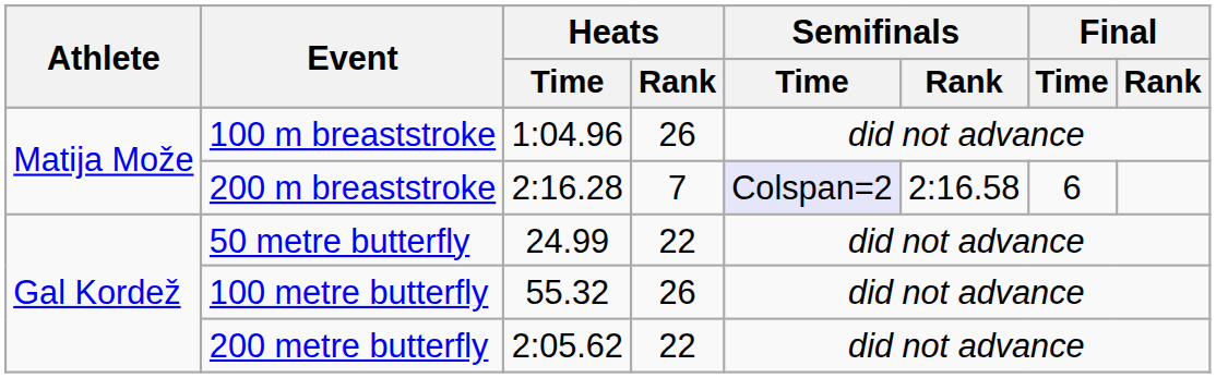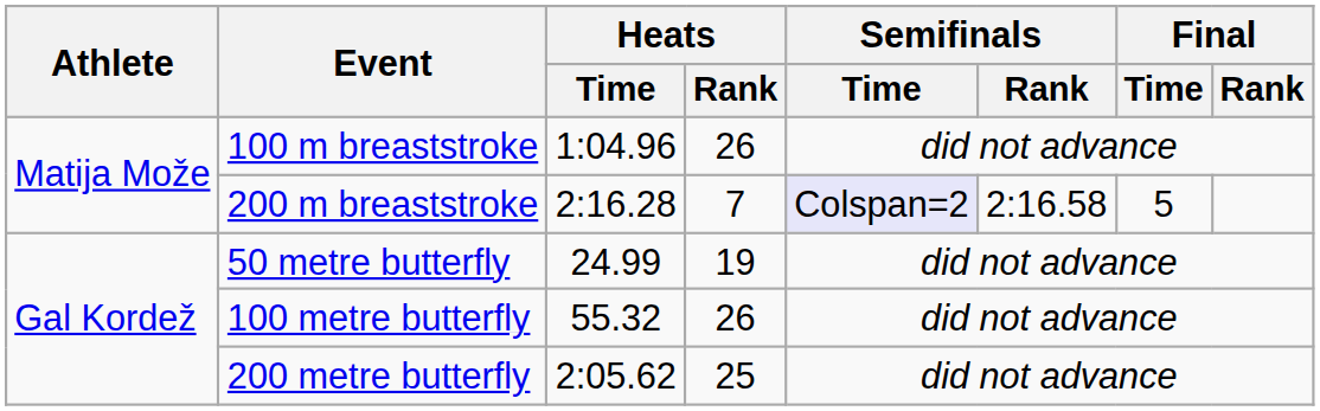200 m breaststroke | Final / Time: 6 -> 5
50 metre butterfly | Heats / Rank: 22 -> 19
200 metre butterfly | Heats / Rank: 22 -> 25
